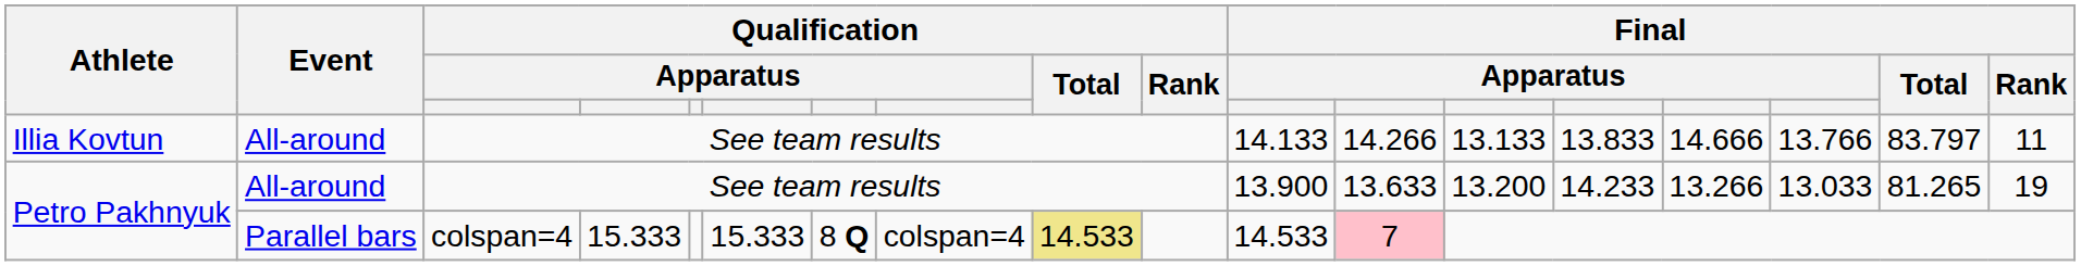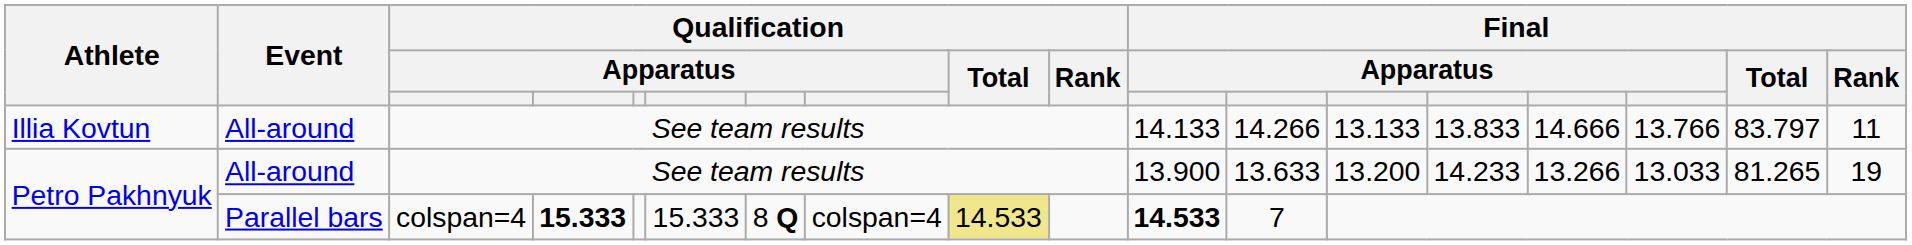Petro Pakhnyuk / Parallel bars | column 4: normal -> bold
Petro Pakhnyuk / Parallel bars | column 11: normal -> bold
Petro Pakhnyuk / Parallel bars | column 12: pink background -> no background
